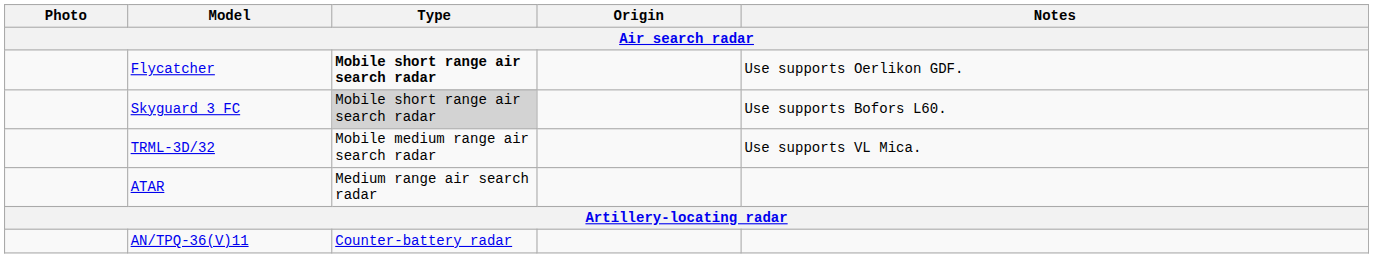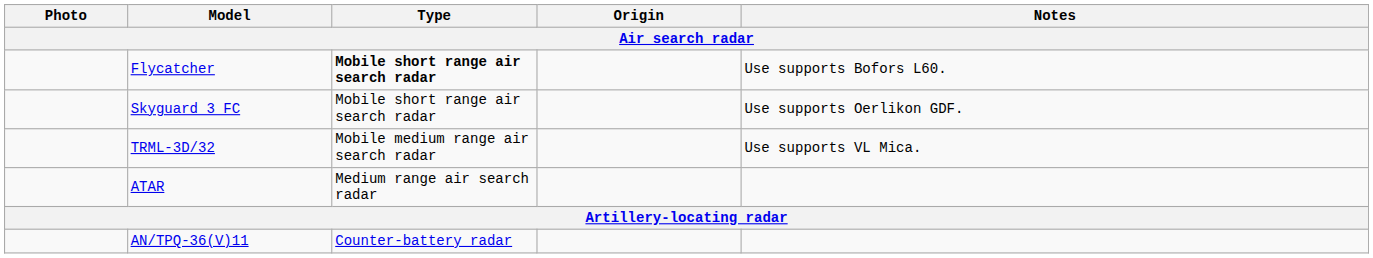Flycatcher | Notes: Use supports Oerlikon GDF. -> Use supports Bofors L60.
Skyguard 3 FC | Type: lightgrey background -> no background
Skyguard 3 FC | Notes: Use supports Bofors L60. -> Use supports Oerlikon GDF.
